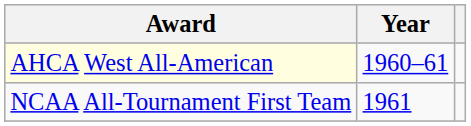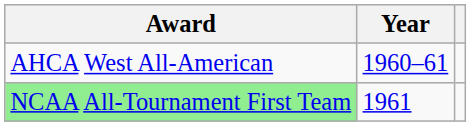row 2 | Award: lightyellow background -> no background
row 3 | Award: no background -> lightgreen background
